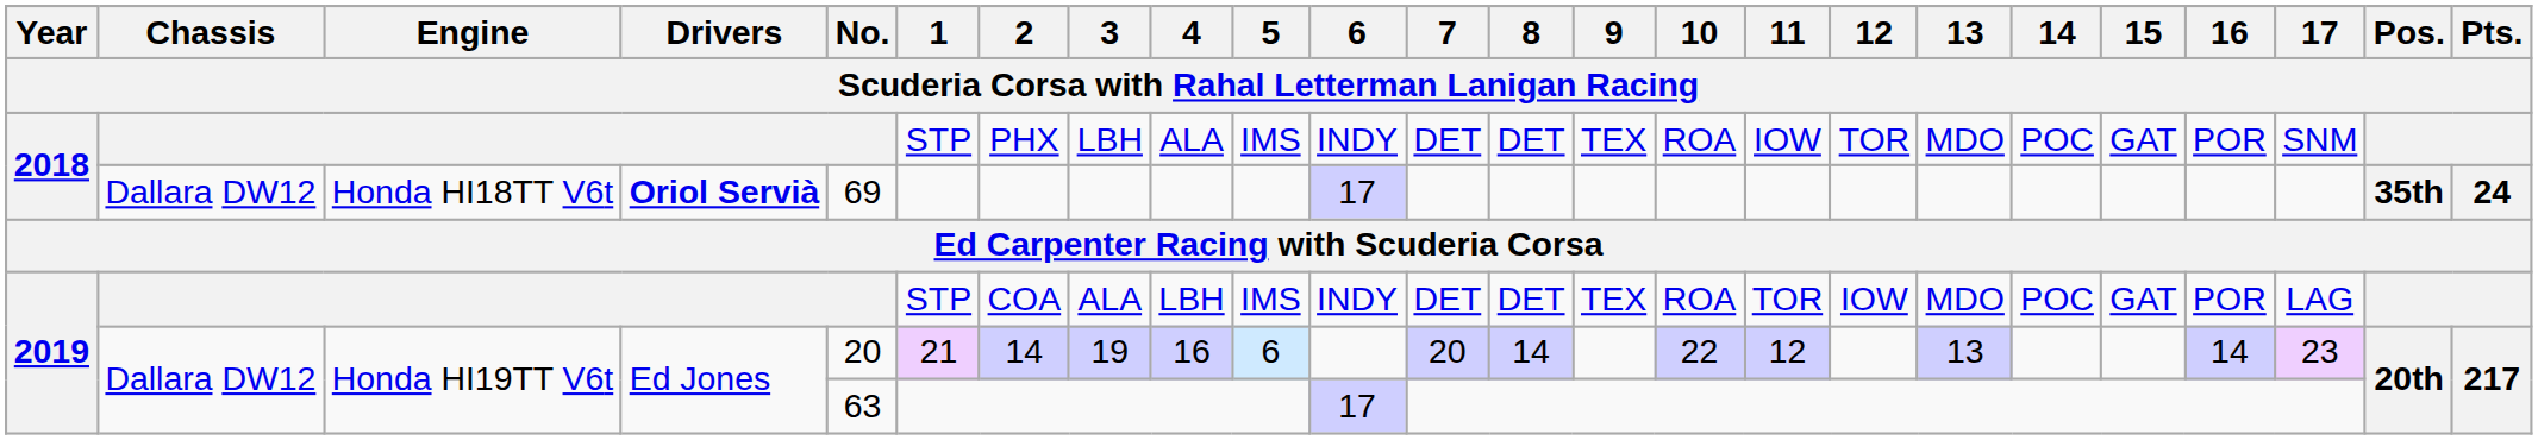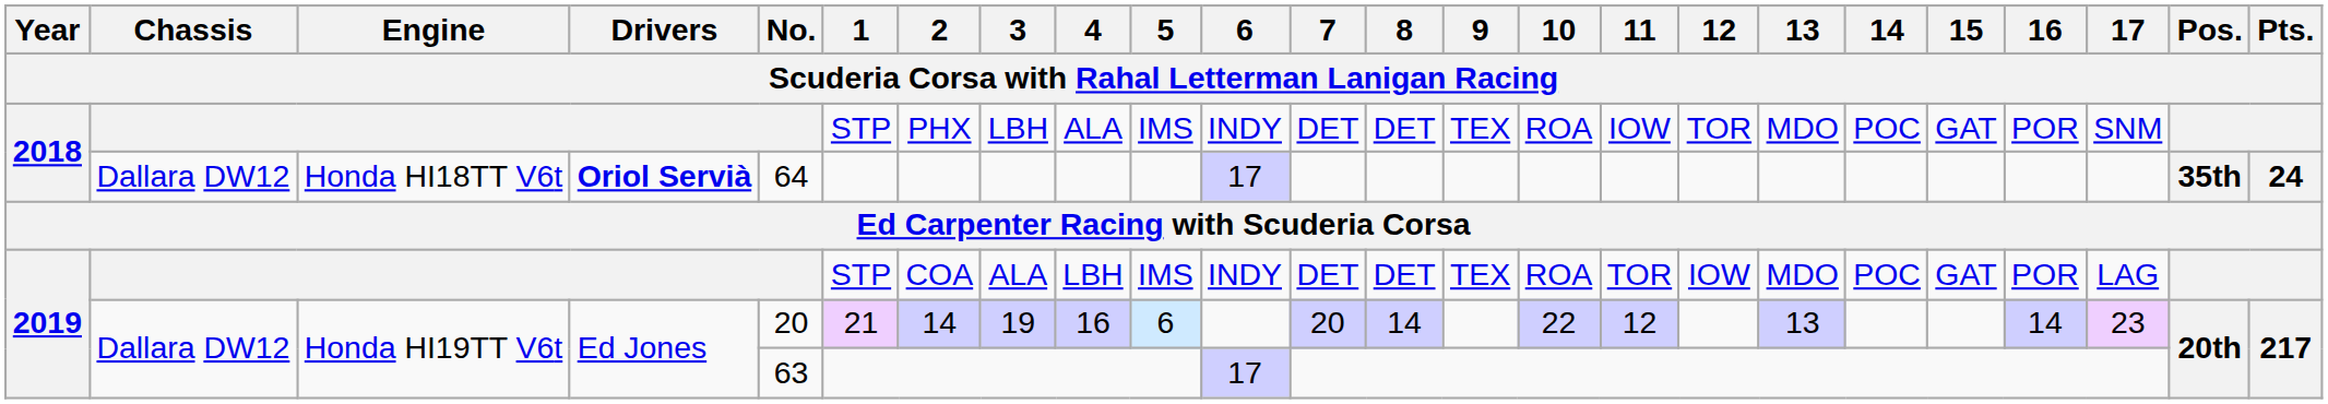Honda HI18TT V6t | No.: 69 -> 64
